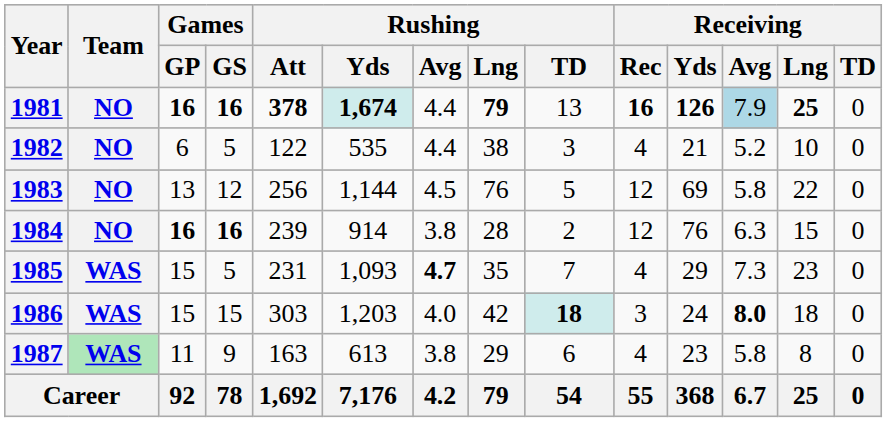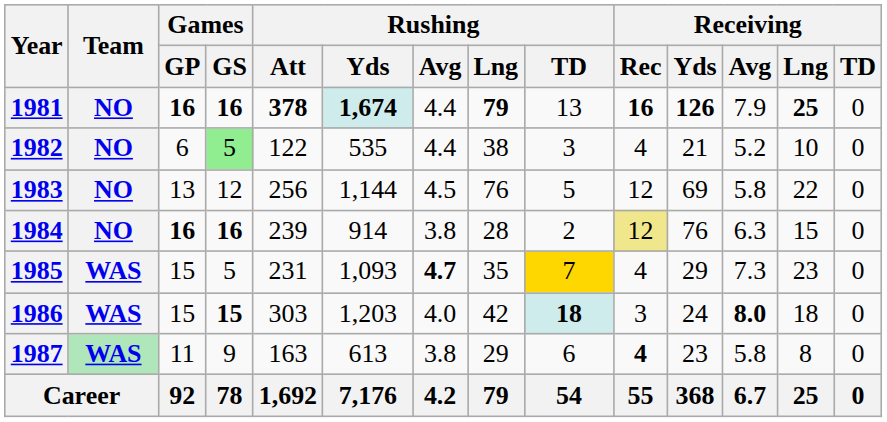1981 | Receiving / Avg: lightblue background -> no background
1982 | Games / GS: no background -> lightgreen background
1984 | Receiving / Rec: no background -> khaki background
1985 | Rushing / TD: no background -> gold background
1986 | Games / GS: normal -> bold
1987 | Receiving / Rec: normal -> bold
